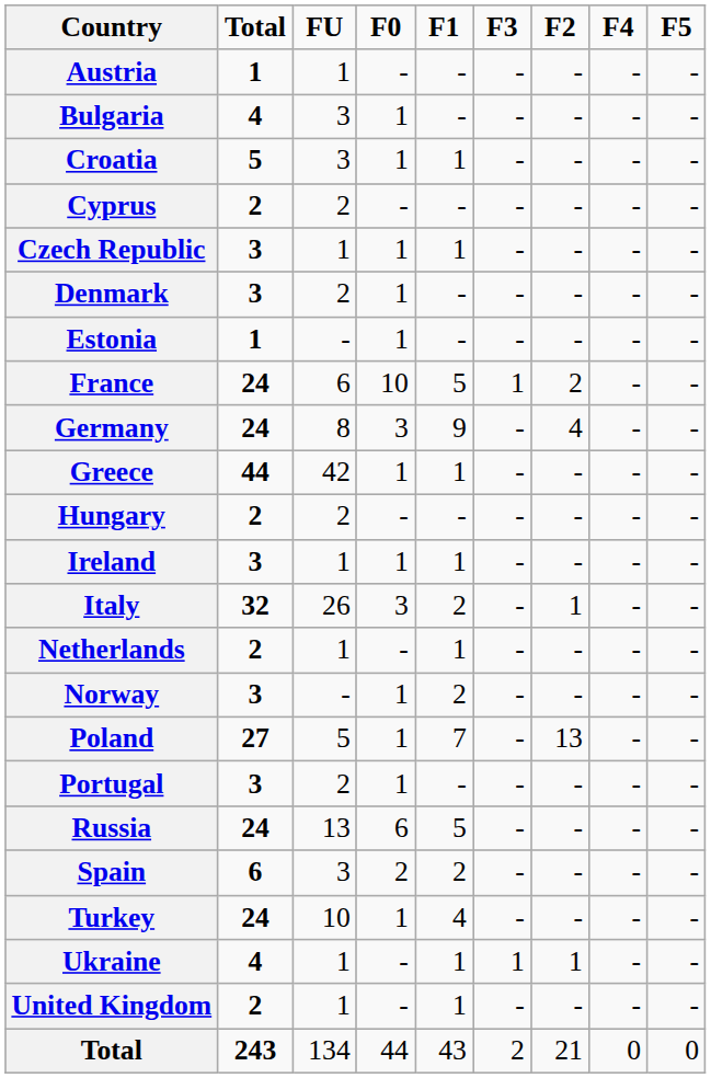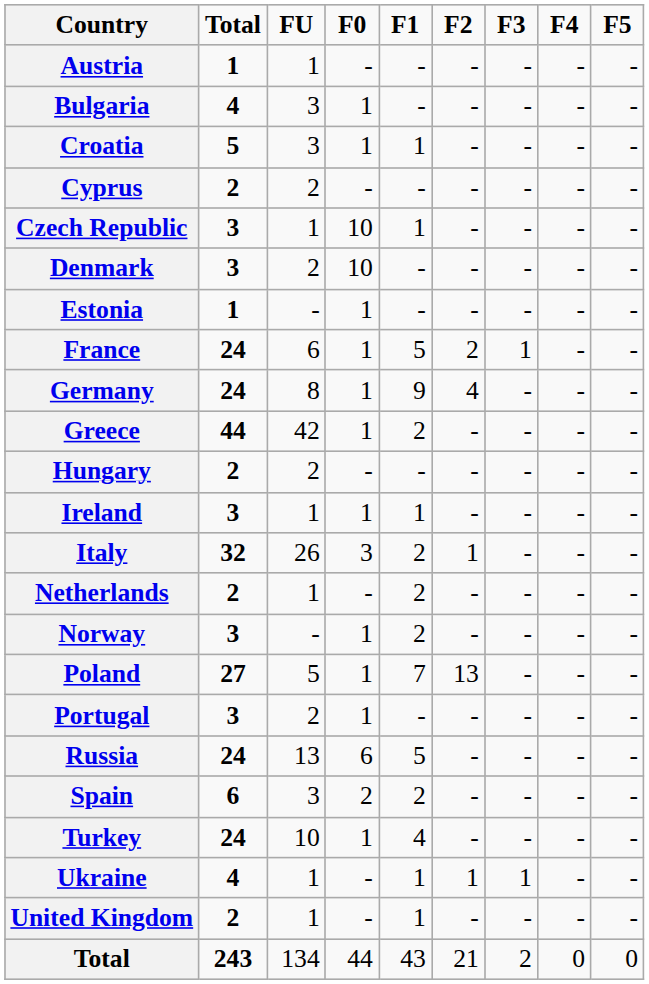columns swapped: F2 <-> F3
Czech Republic | F0: 1 -> 10
Denmark | F0: 1 -> 10
France | F0: 10 -> 1
Germany | F0: 3 -> 1
Greece | F1: 1 -> 2
Netherlands | F1: 1 -> 2
